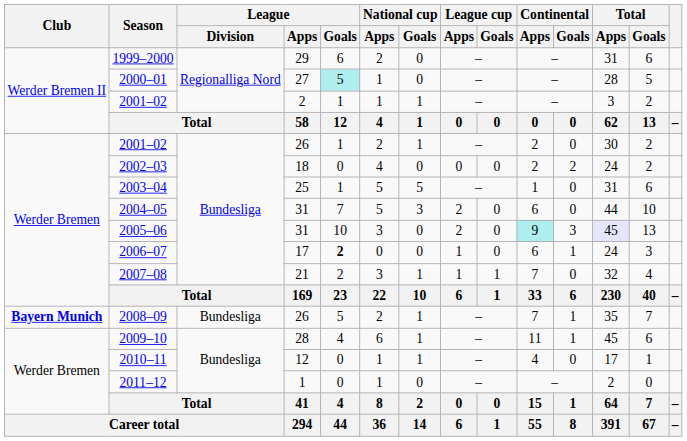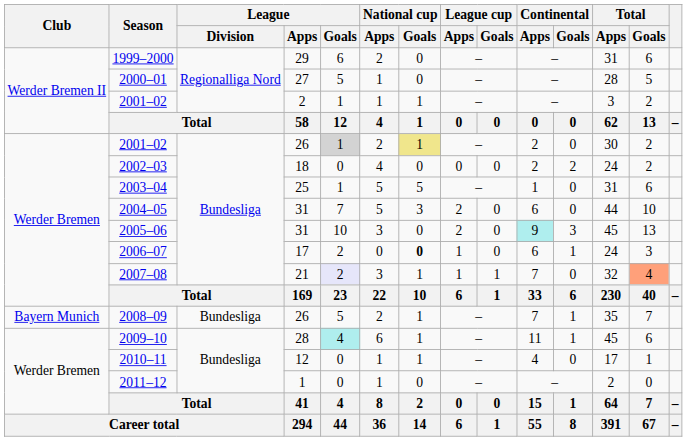2000–01 | League / Goals: paleturquoise background -> no background
2001–02 / 26 | League / Goals: no background -> lightgrey background
2001–02 / 26 | National cup / Goals: no background -> khaki background
2005–06 | Total / Apps: lavender background -> no background
2006–07 | League / Goals: bold -> normal
2006–07 | National cup / Goals: normal -> bold
2007–08 | League / Goals: no background -> lavender background
2007–08 | Total / Goals: no background -> lightsalmon background
2008–09 | Club: bold -> normal
2009–10 | League / Goals: no background -> paleturquoise background
